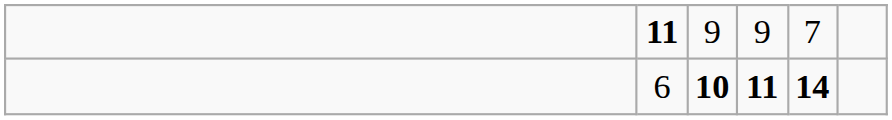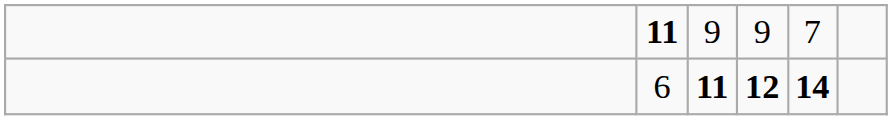row 2 | column 3: 10 -> 11
row 2 | column 4: 11 -> 12
